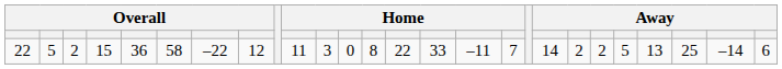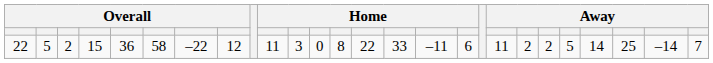row 3 | column 17: 7 -> 6
row 3 | column 19: 14 -> 11
row 3 | column 23: 13 -> 14
row 3 | column 26: 6 -> 7
